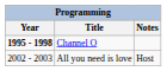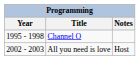Channel O | Year: bold -> normal
